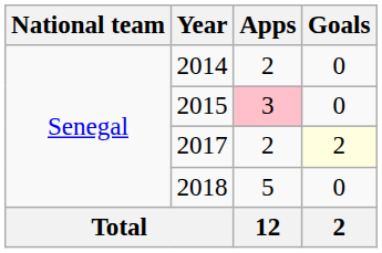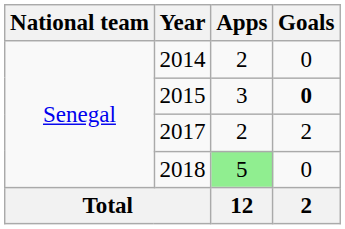2015 | Apps: pink background -> no background
2015 | Goals: normal -> bold
2017 | Goals: lightyellow background -> no background
2018 | Apps: no background -> lightgreen background
